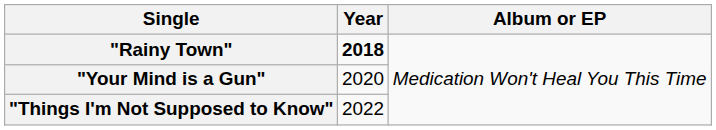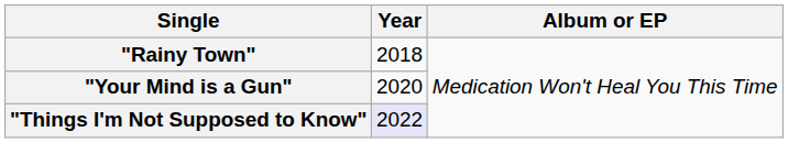"Rainy Town" | Year: bold -> normal
"Things I'm Not Supposed to Know" | Year: no background -> lavender background
